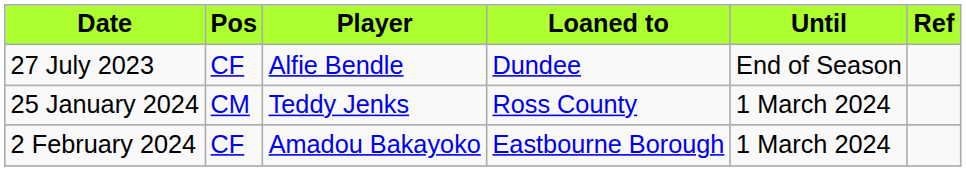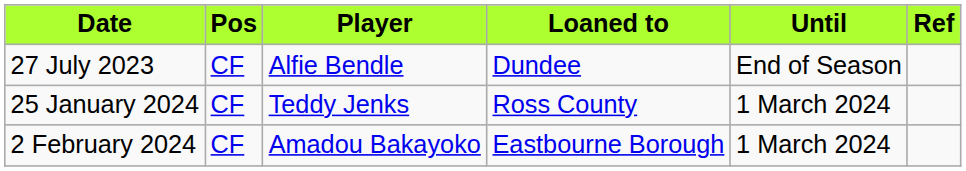25 January 2024 | Pos: CM -> CF
